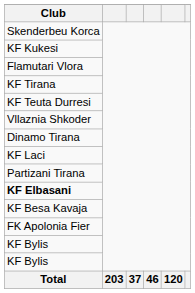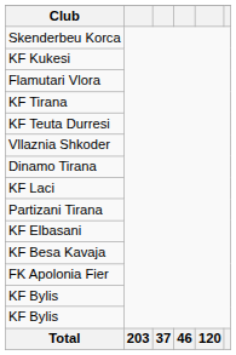KF Elbasani | Club: bold -> normal
